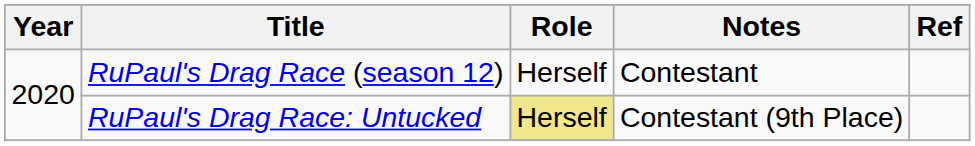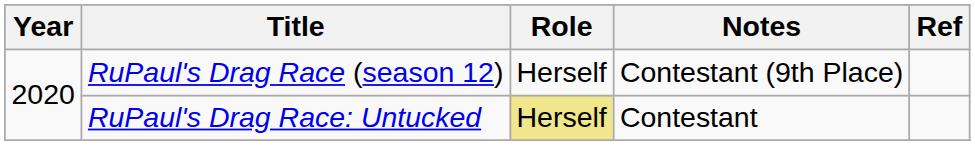RuPaul's Drag Race (season 12) | Notes: Contestant -> Contestant (9th Place)
RuPaul's Drag Race: Untucked | Notes: Contestant (9th Place) -> Contestant
